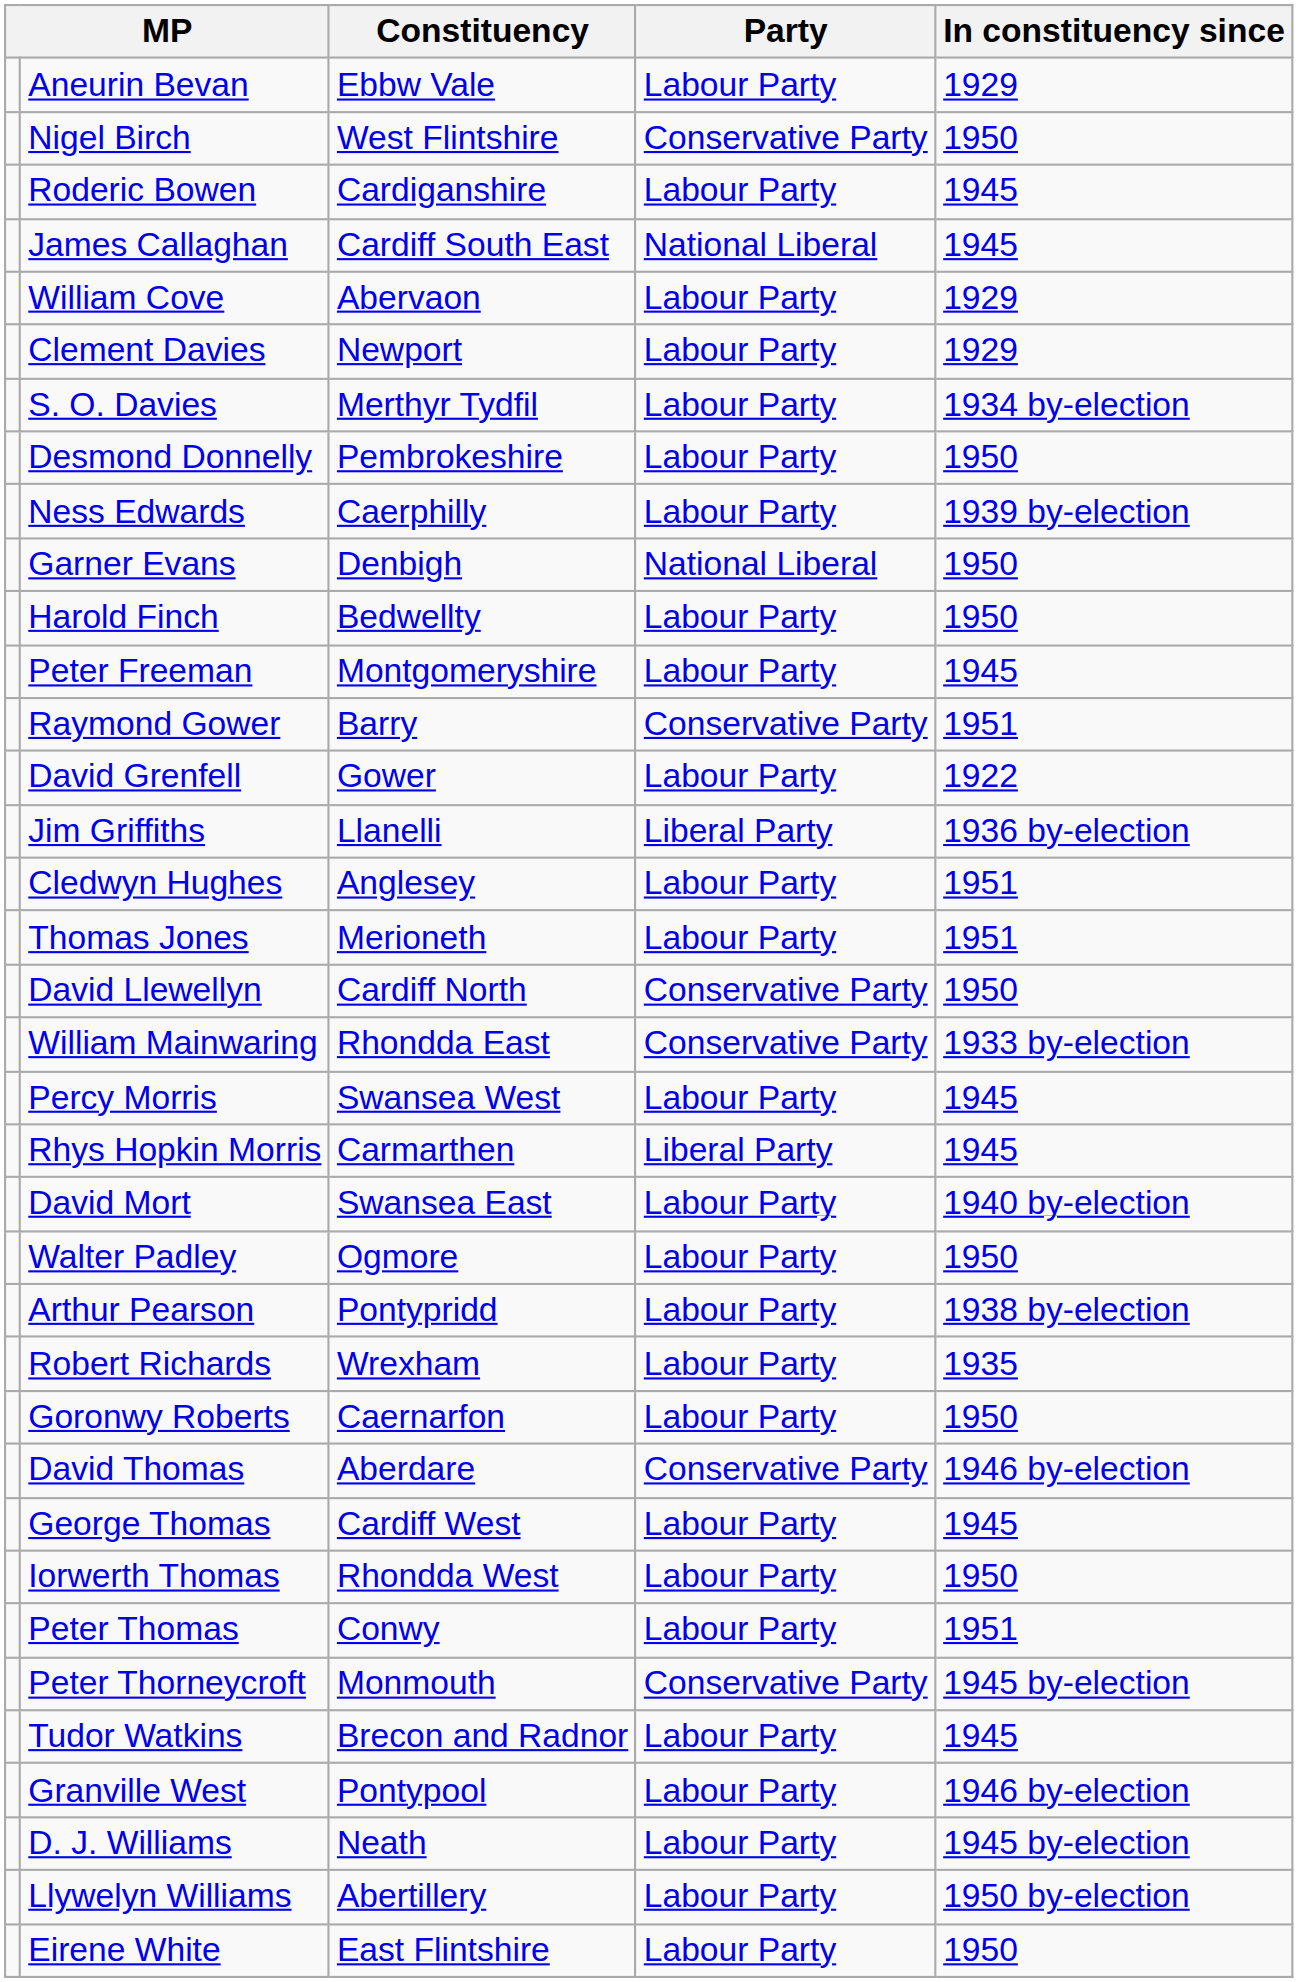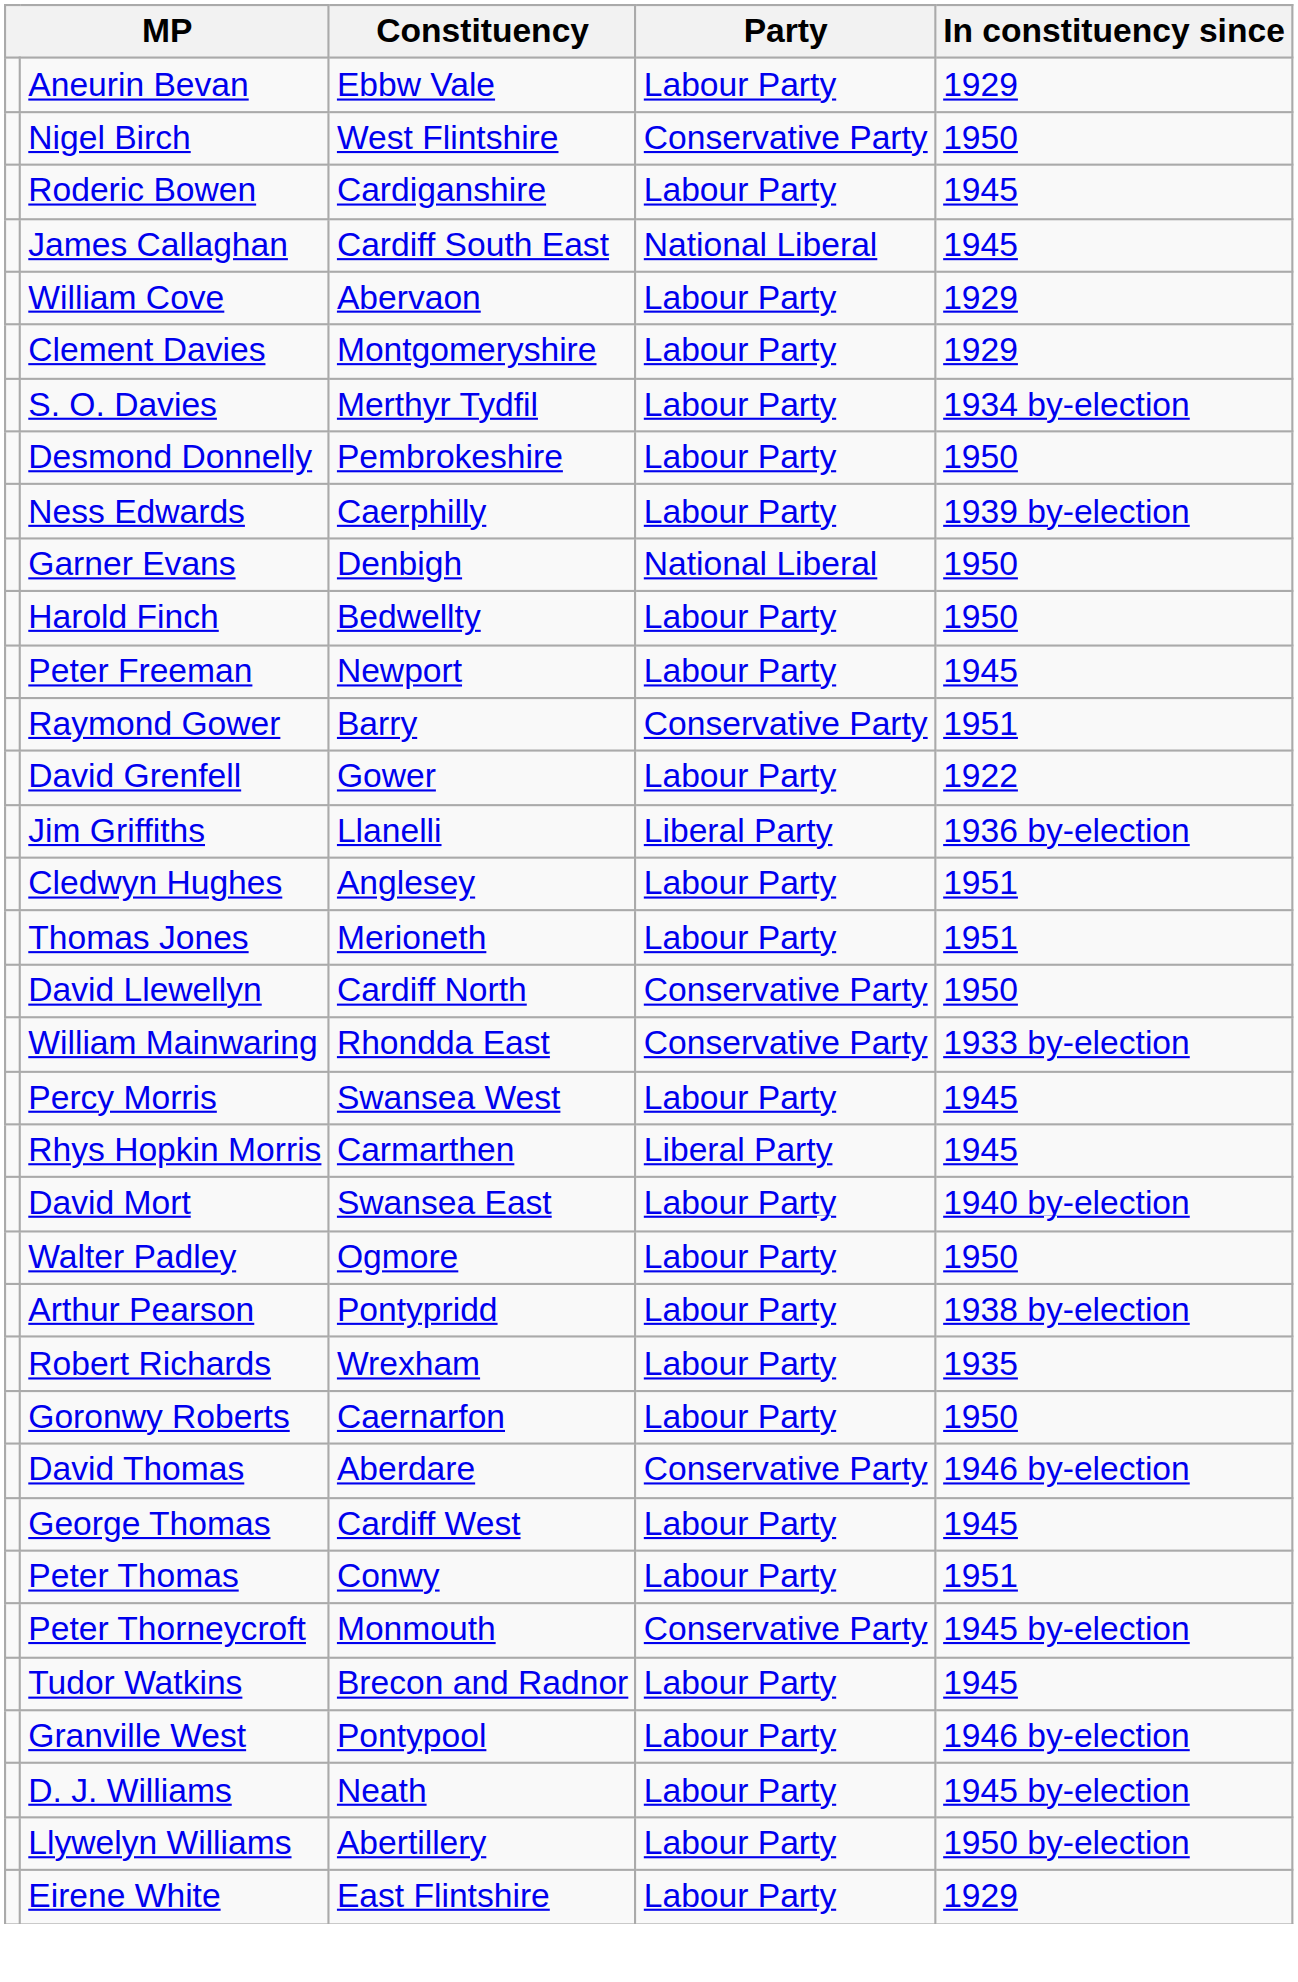Clement Davies | Constituency: Newport -> Montgomeryshire
Peter Freeman | Constituency: Montgomeryshire -> Newport
- row: Iorwerth Thomas | Rhondda West | Labour Party | 1950
Eirene White | In constituency since: 1950 -> 1929
